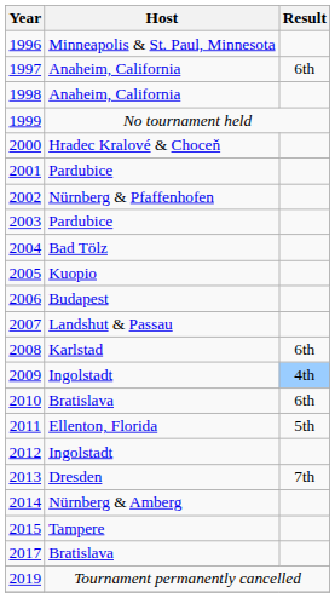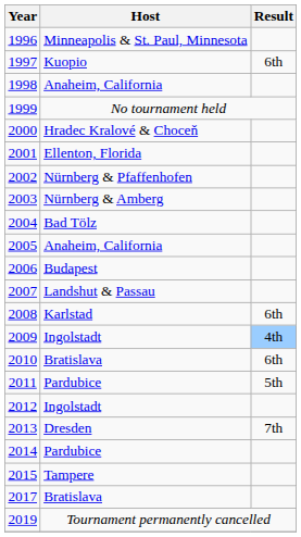1997 | Host: Anaheim, California -> Kuopio
2001 | Host: Pardubice -> Ellenton, Florida
2003 | Host: Pardubice -> Nürnberg & Amberg
2005 | Host: Kuopio -> Anaheim, California
2011 | Host: Ellenton, Florida -> Pardubice
2014 | Host: Nürnberg & Amberg -> Pardubice
